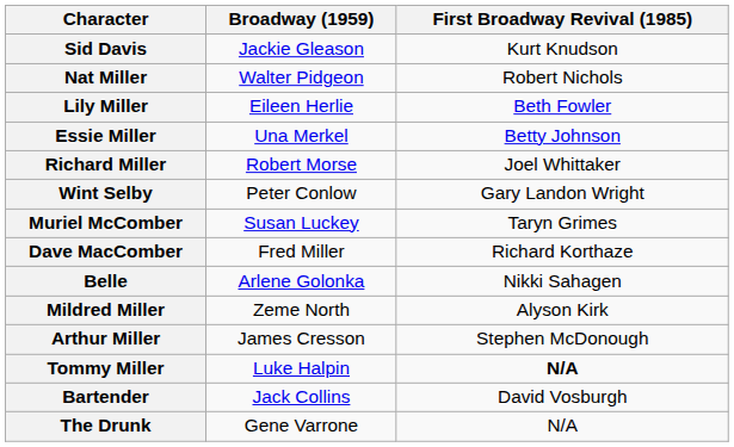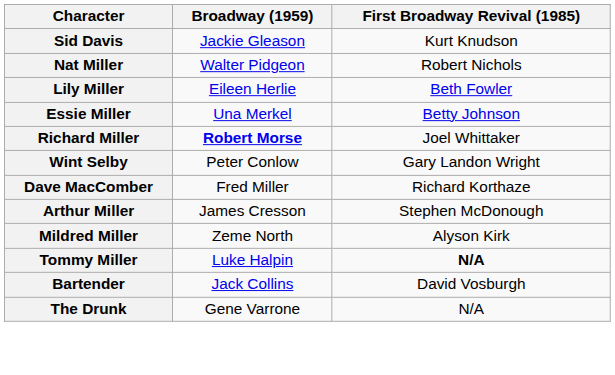Richard Miller | Broadway (1959): normal -> bold
- row: Muriel McComber | Susan Luckey | Taryn Grimes
- row: Belle | Arlene Golonka | Nikki Sahagen
rows swapped: Mildred Miller <-> Arthur Miller
